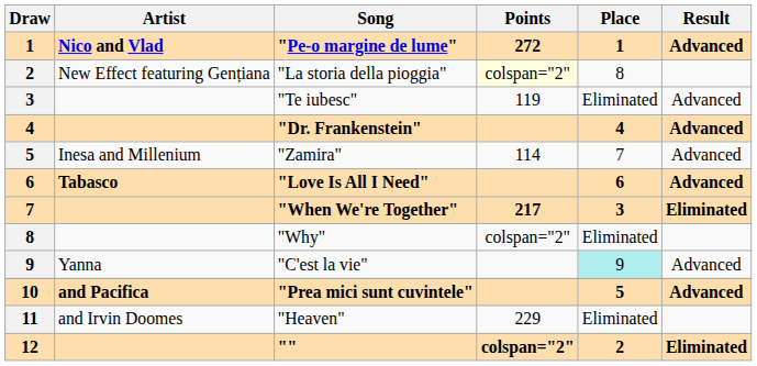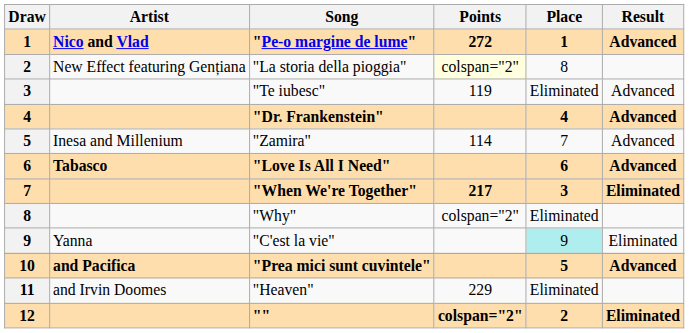"C'est la vie" | Result: Advanced -> Eliminated
